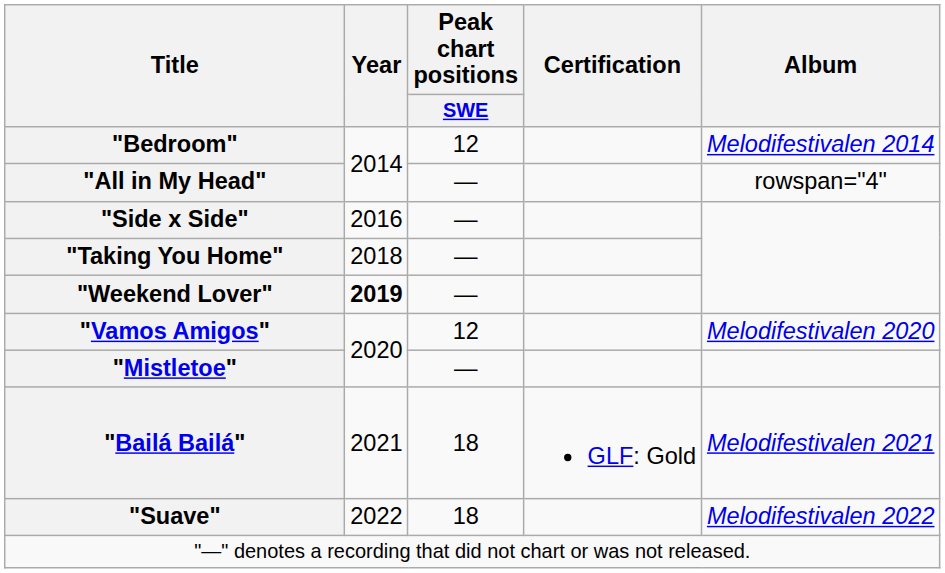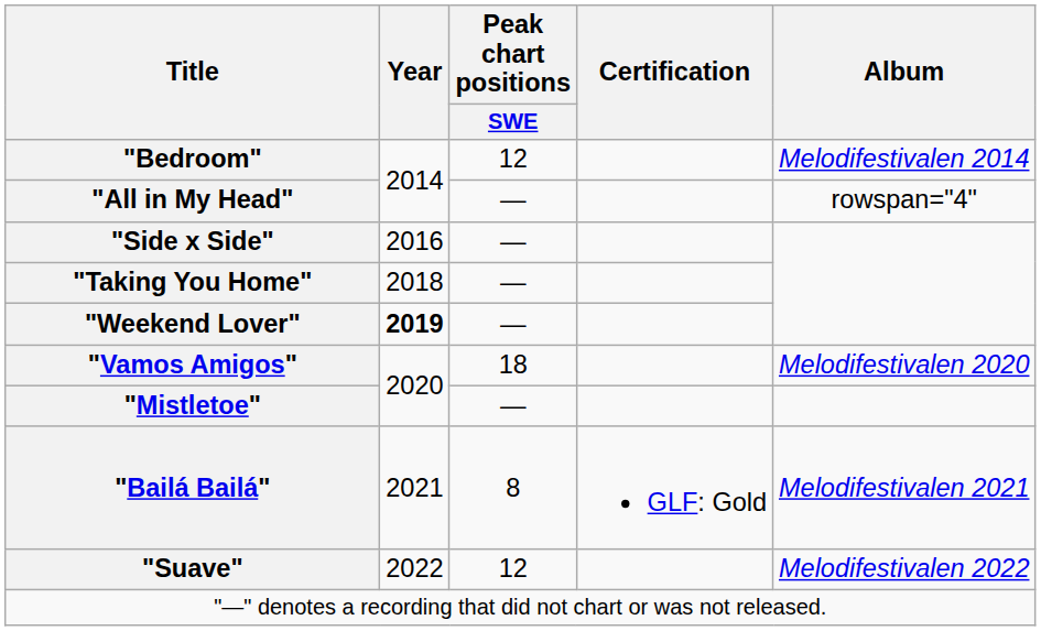"Vamos Amigos" | Peak chart positions / SWE: 12 -> 18
"Bailá Bailá" | Peak chart positions / SWE: 18 -> 8
"Suave" | Peak chart positions / SWE: 18 -> 12
